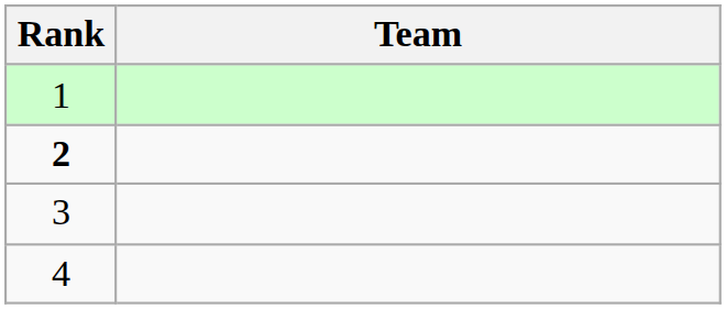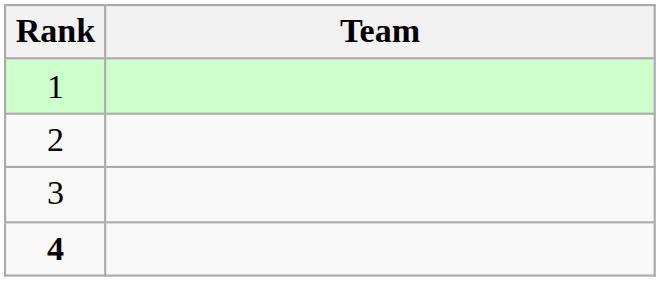2 | Rank: bold -> normal
4 | Rank: normal -> bold
